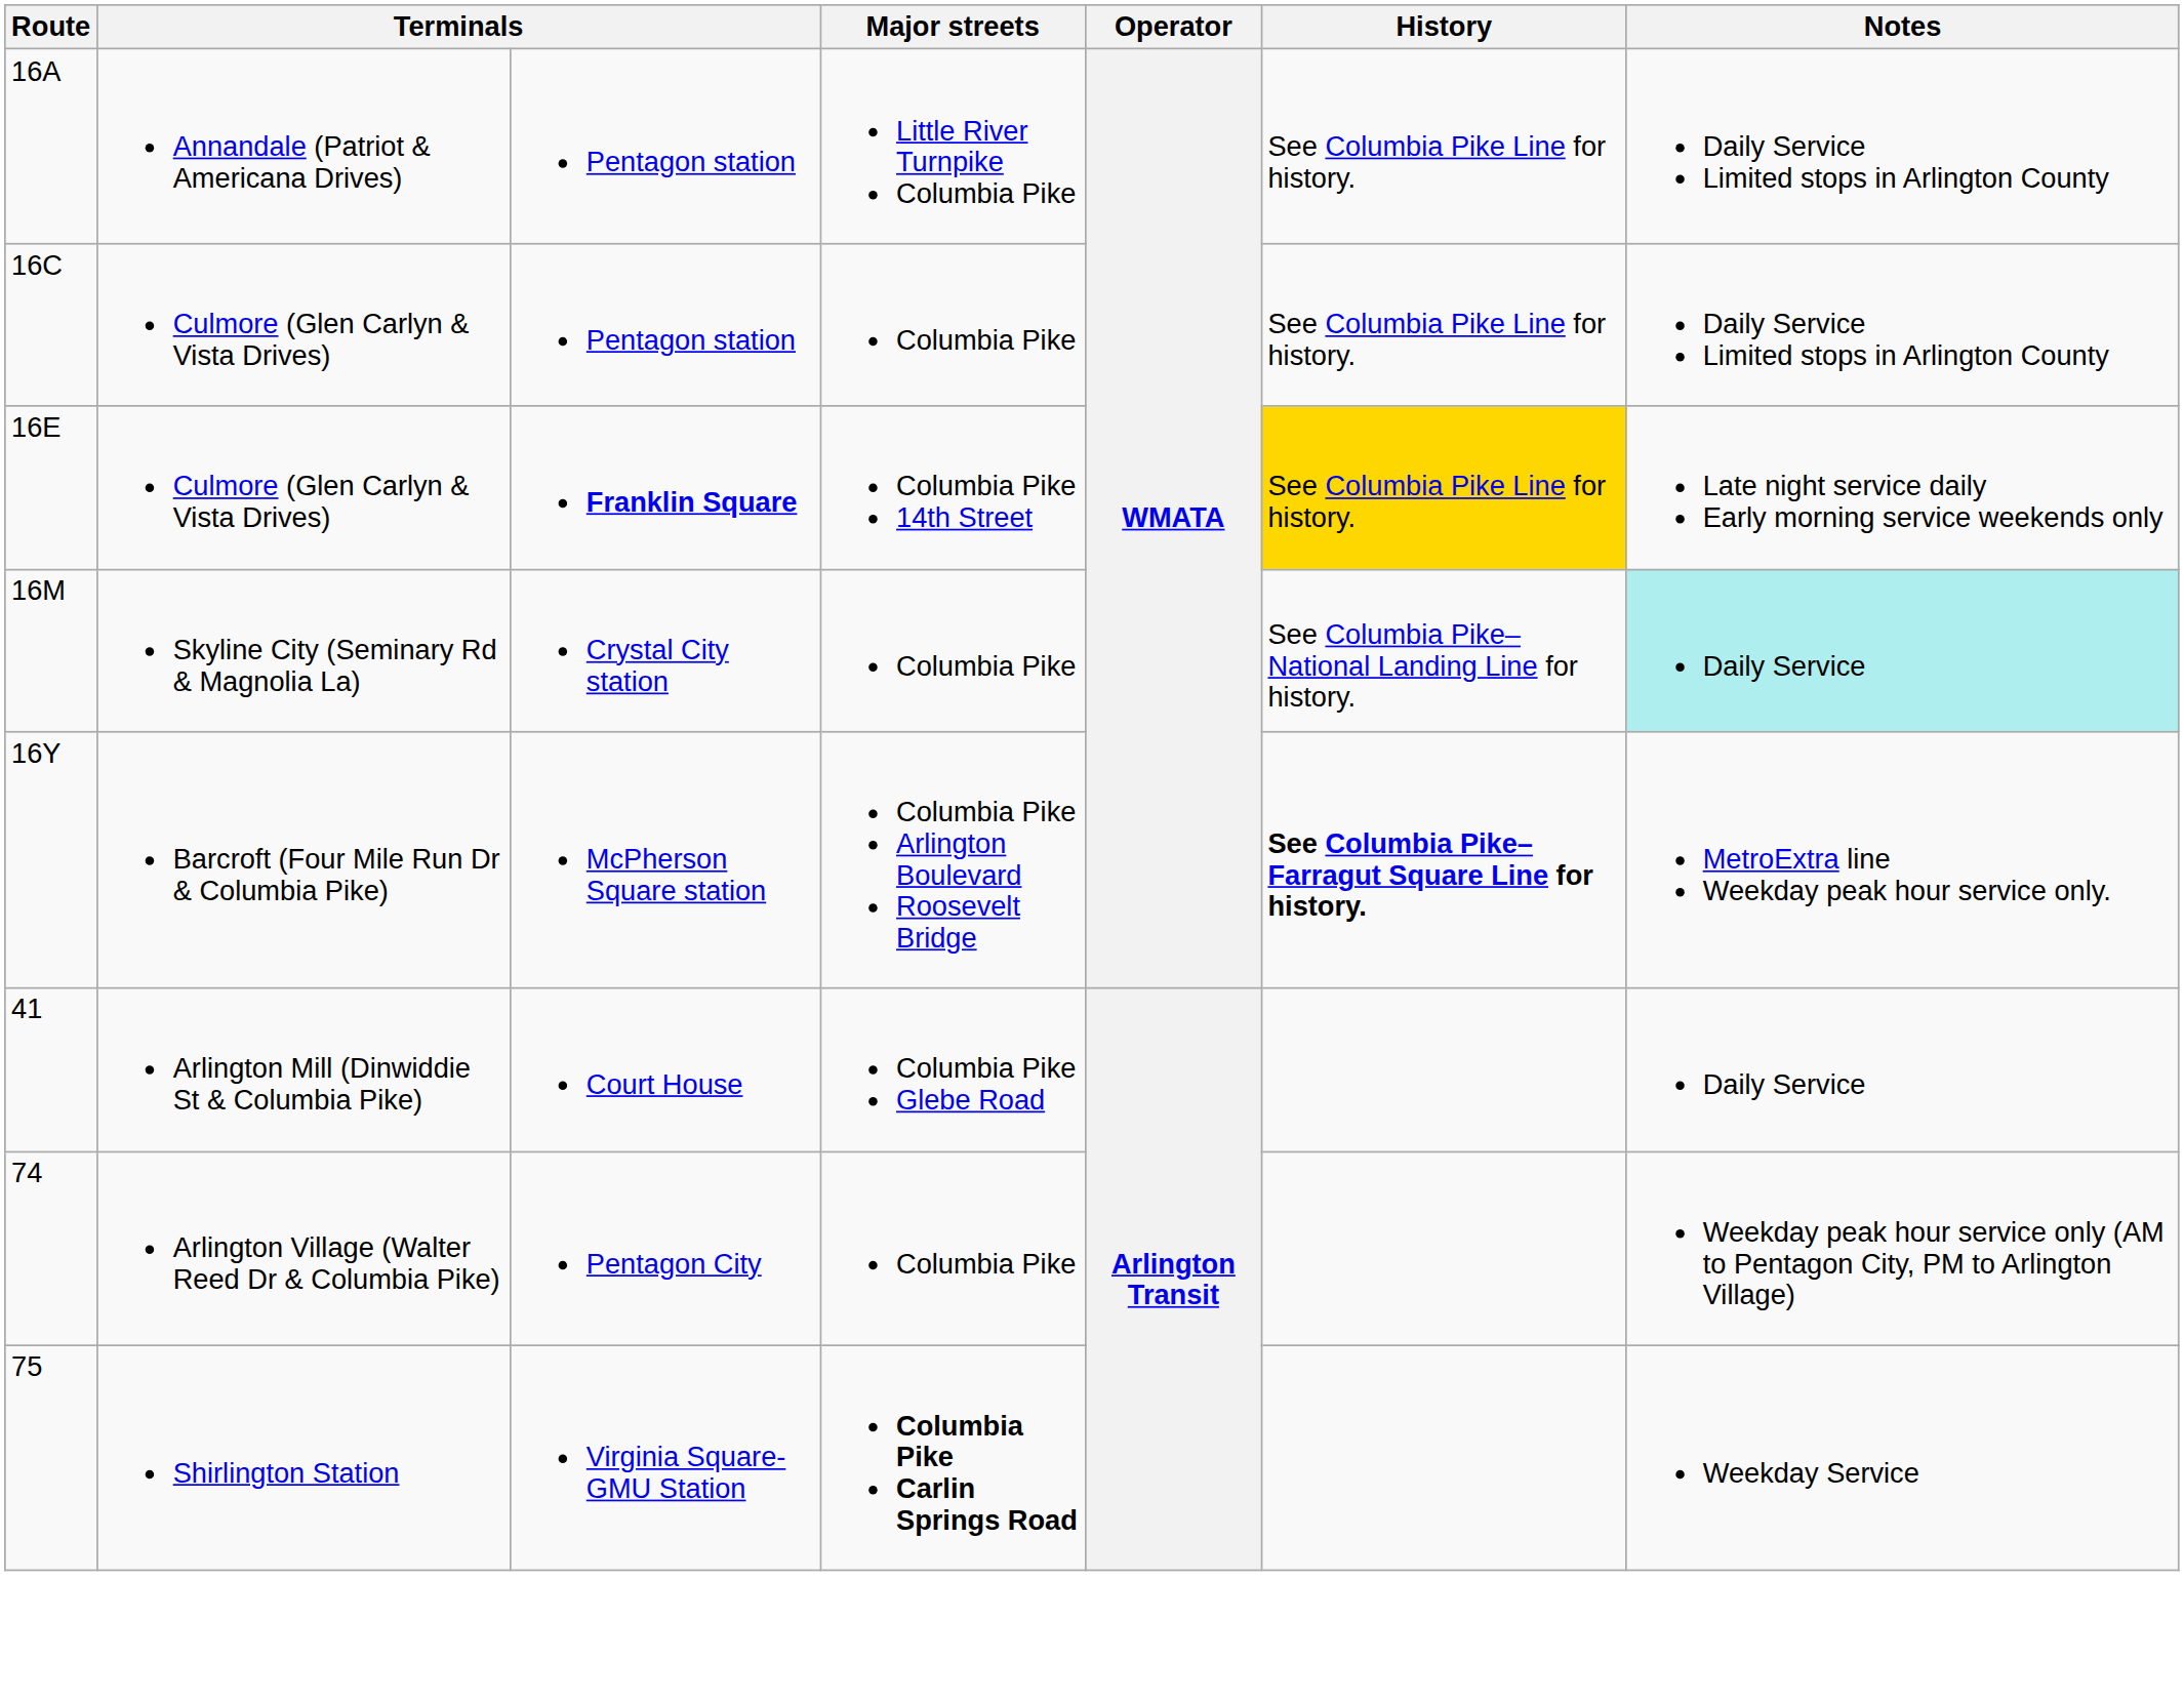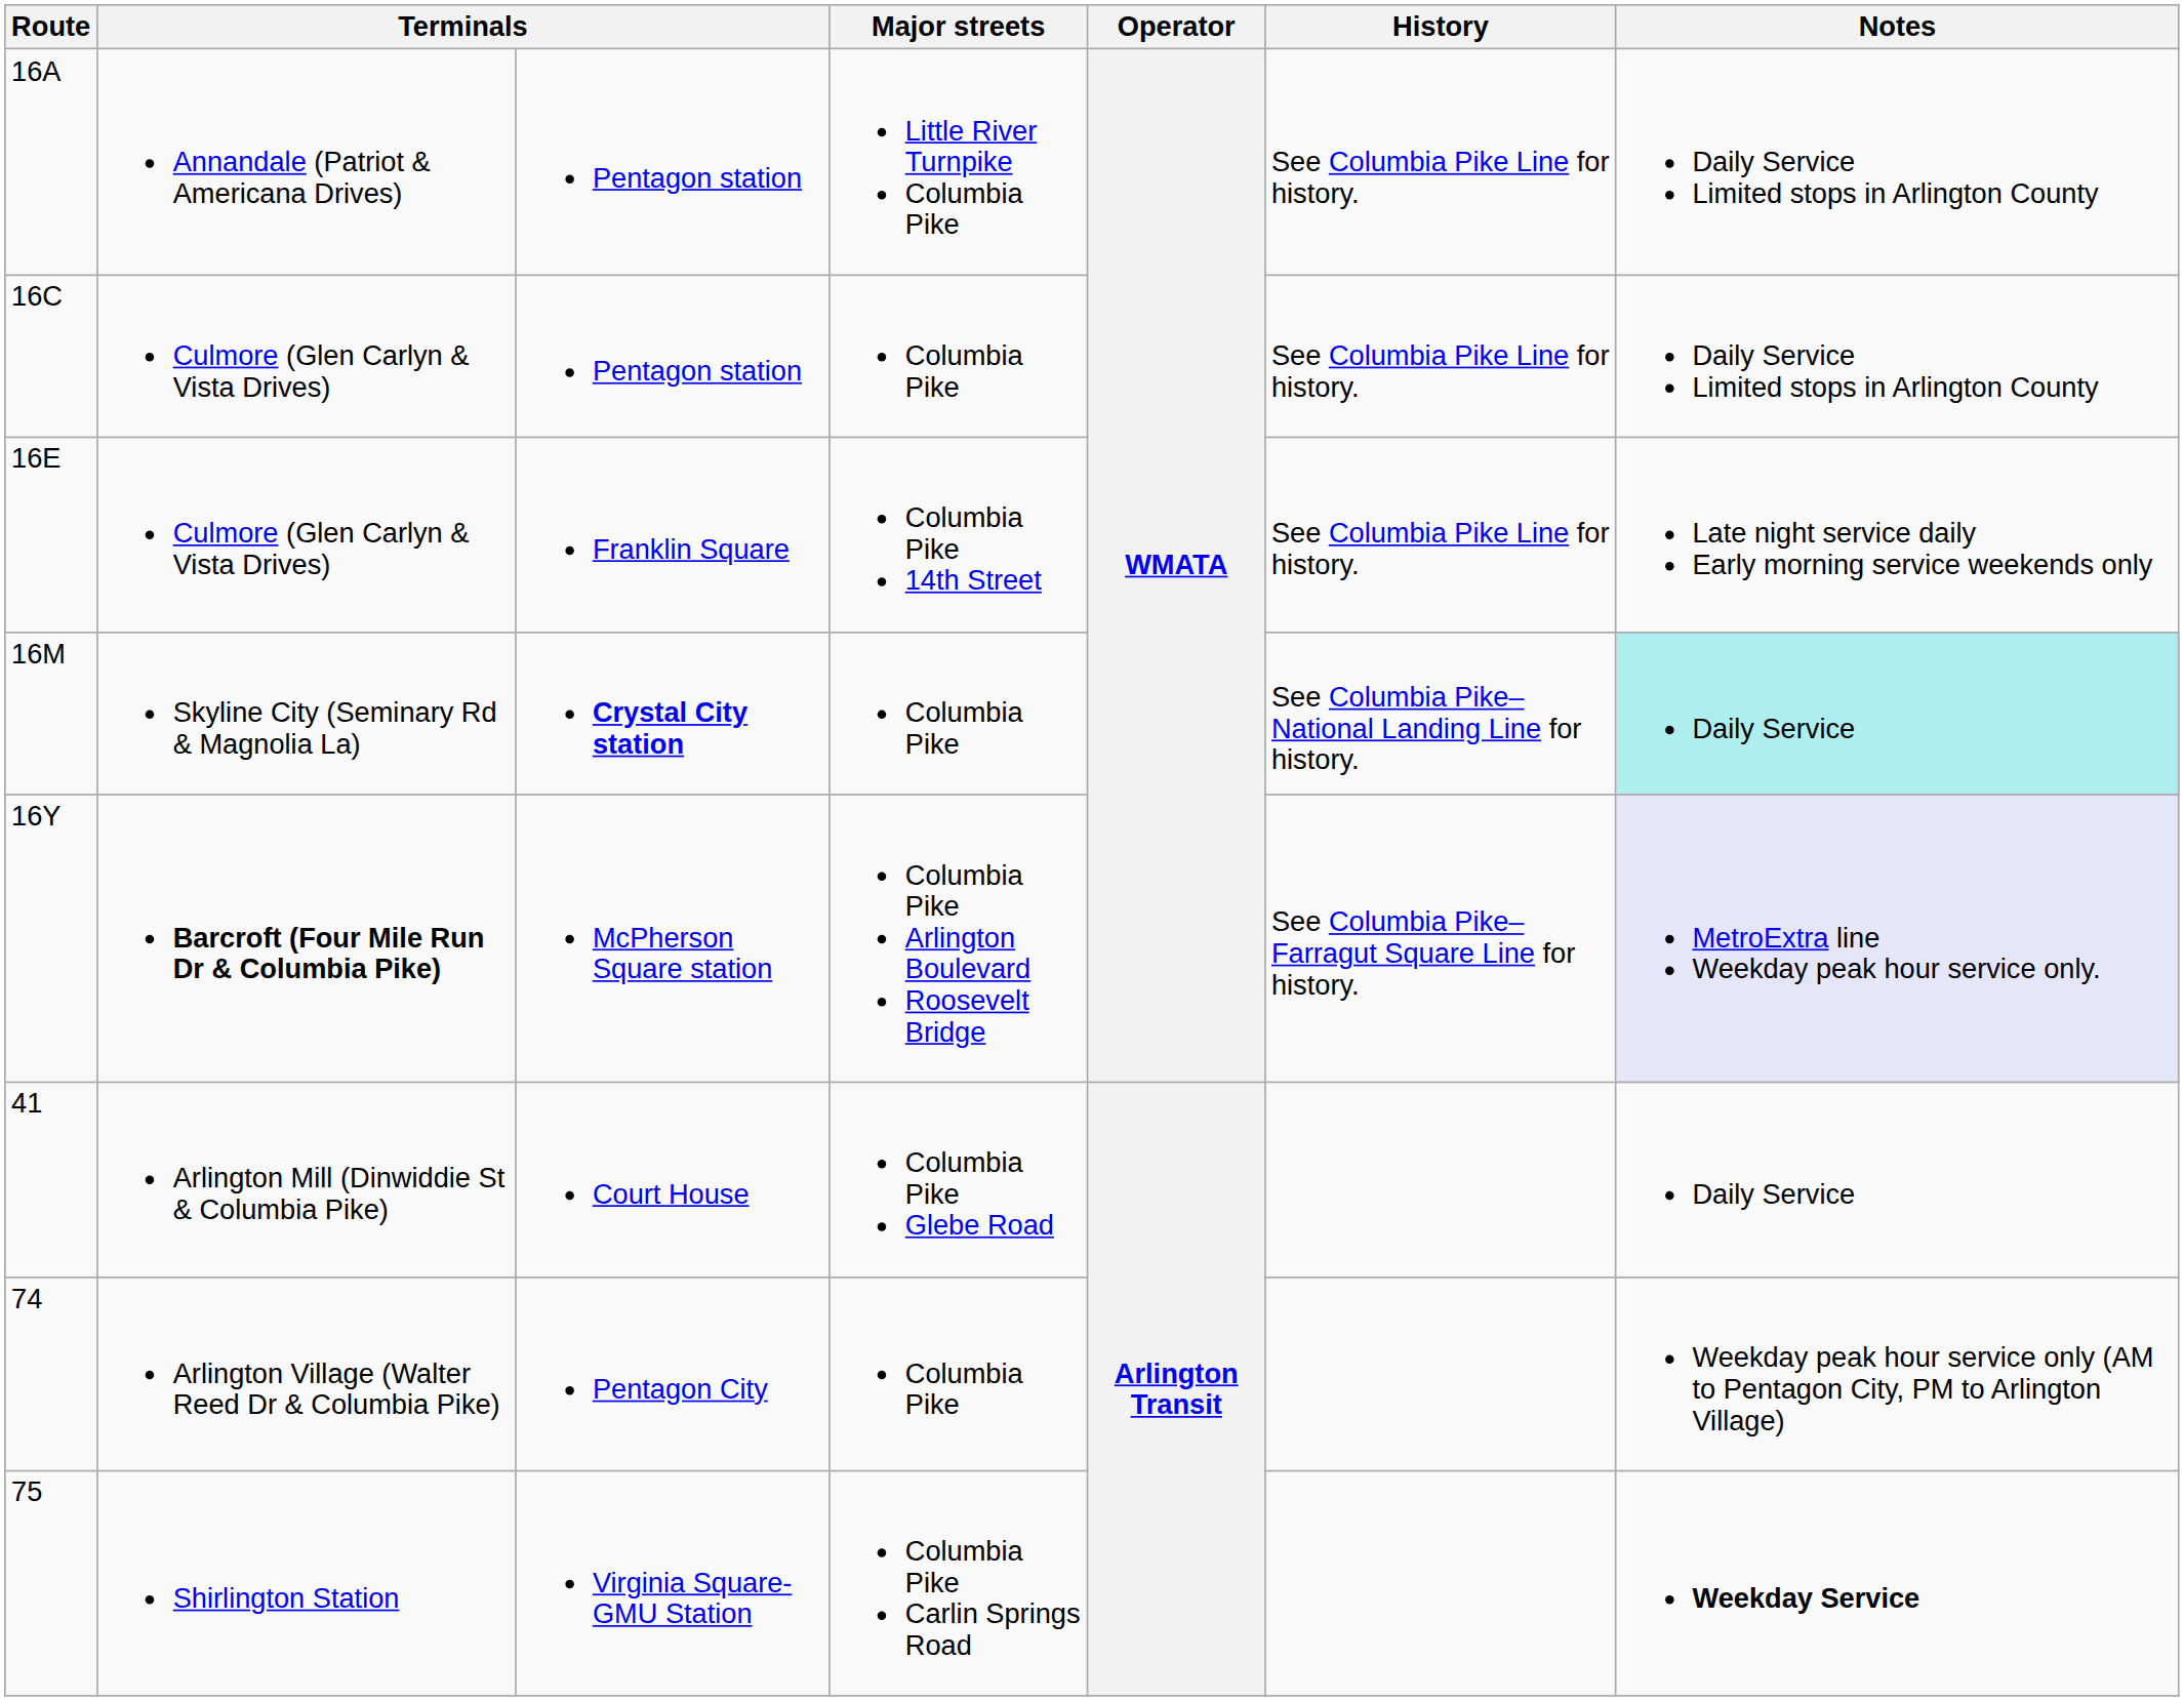16E | column 3: bold -> normal
16E | History: gold background -> no background
16M | column 3: normal -> bold
16Y | column 2: normal -> bold
16Y | History: bold -> normal
16Y | Notes: no background -> lavender background
75 | Major streets: bold -> normal
75 | Notes: normal -> bold
